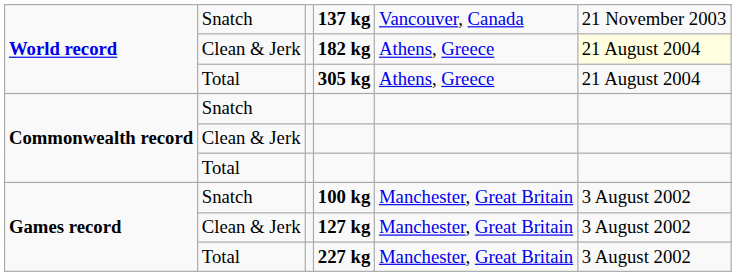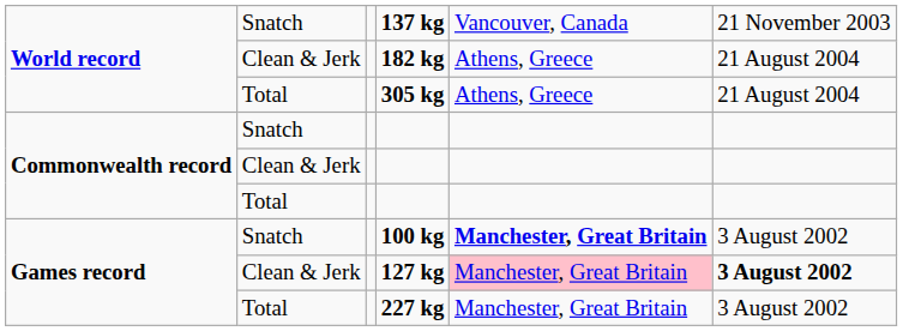182 kg | column 6: lightyellow background -> no background
100 kg | column 5: normal -> bold
127 kg | column 5: no background -> pink background
127 kg | column 6: normal -> bold
